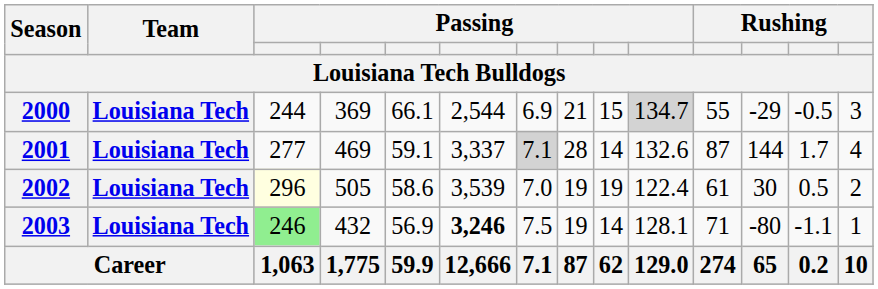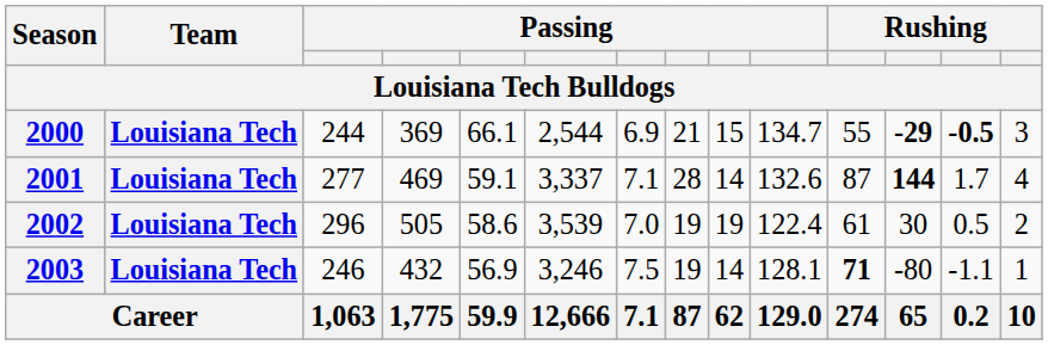2000 | column 10: lightgrey background -> no background
2000 | column 12: normal -> bold
2000 | column 13: normal -> bold
2001 | column 7: lightgrey background -> no background
2001 | column 12: normal -> bold
2002 | column 3: lightyellow background -> no background
2003 | column 3: lightgreen background -> no background
2003 | column 6: bold -> normal
2003 | column 11: normal -> bold
